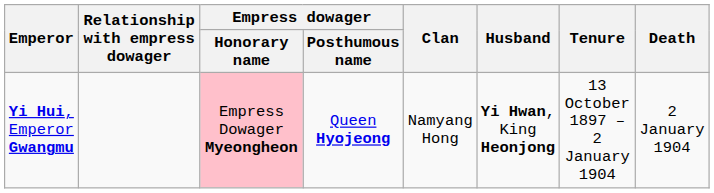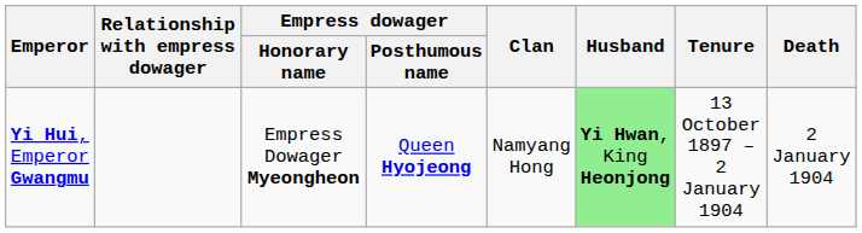Yi Hui, Emperor Gwangmu | Empress dowager / Honorary name: pink background -> no background
Yi Hui, Emperor Gwangmu | Husband: no background -> lightgreen background
